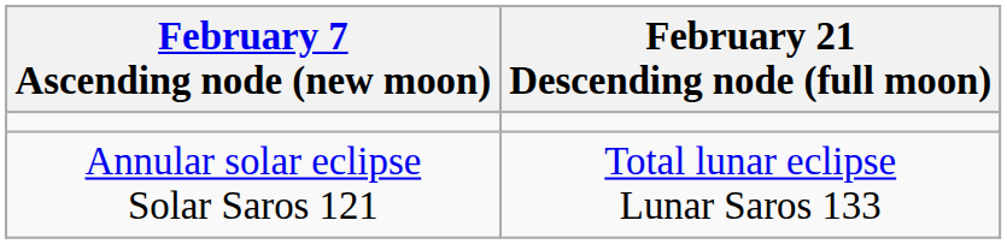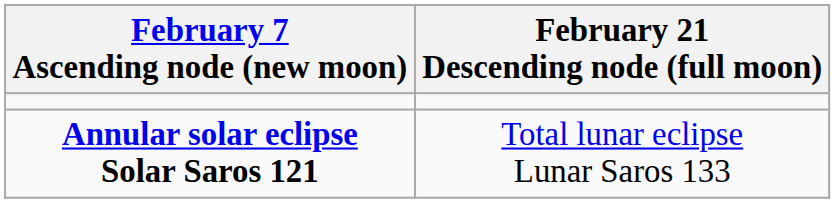row 3 | February 7 Ascending node (new moon): normal -> bold
